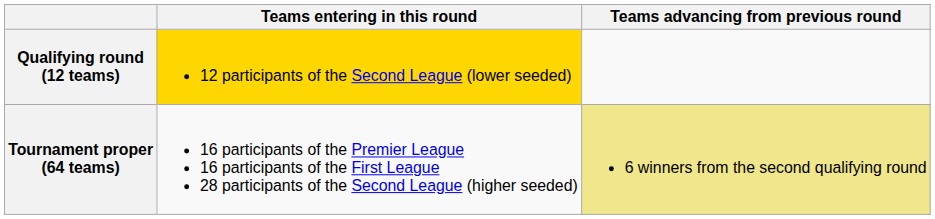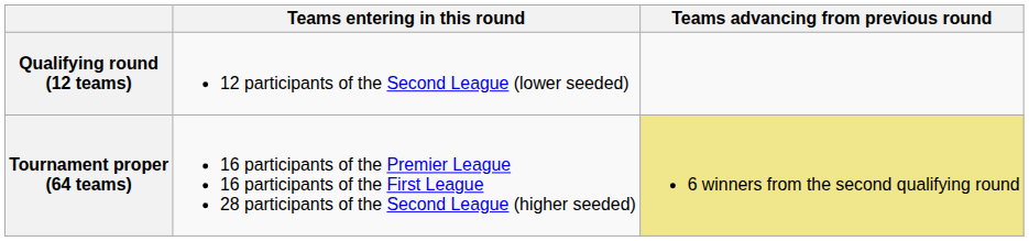Qualifying round (12 teams) | Teams entering in this round: gold background -> no background
